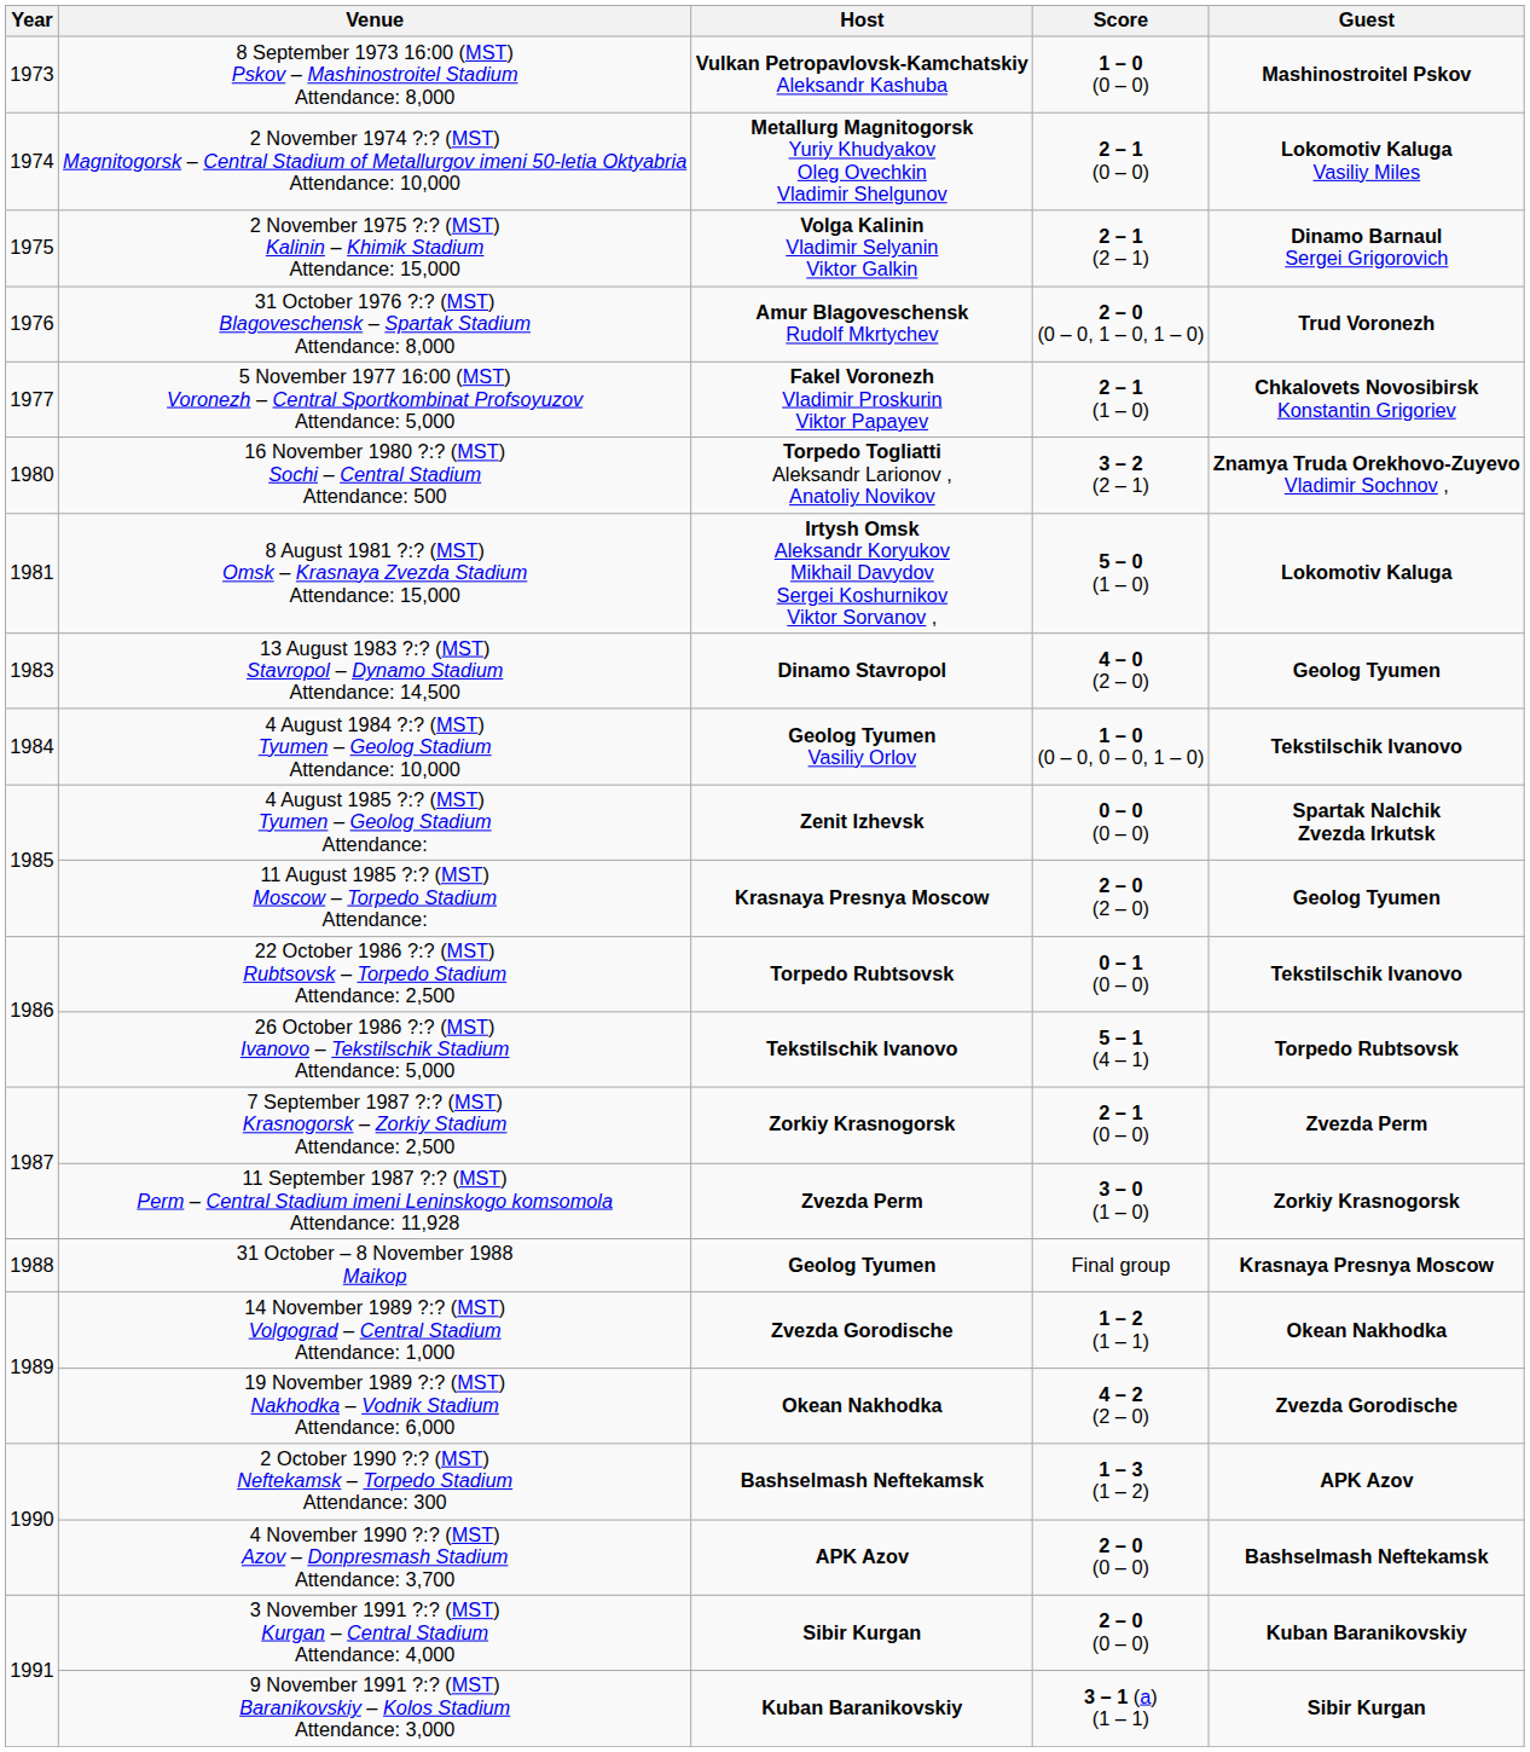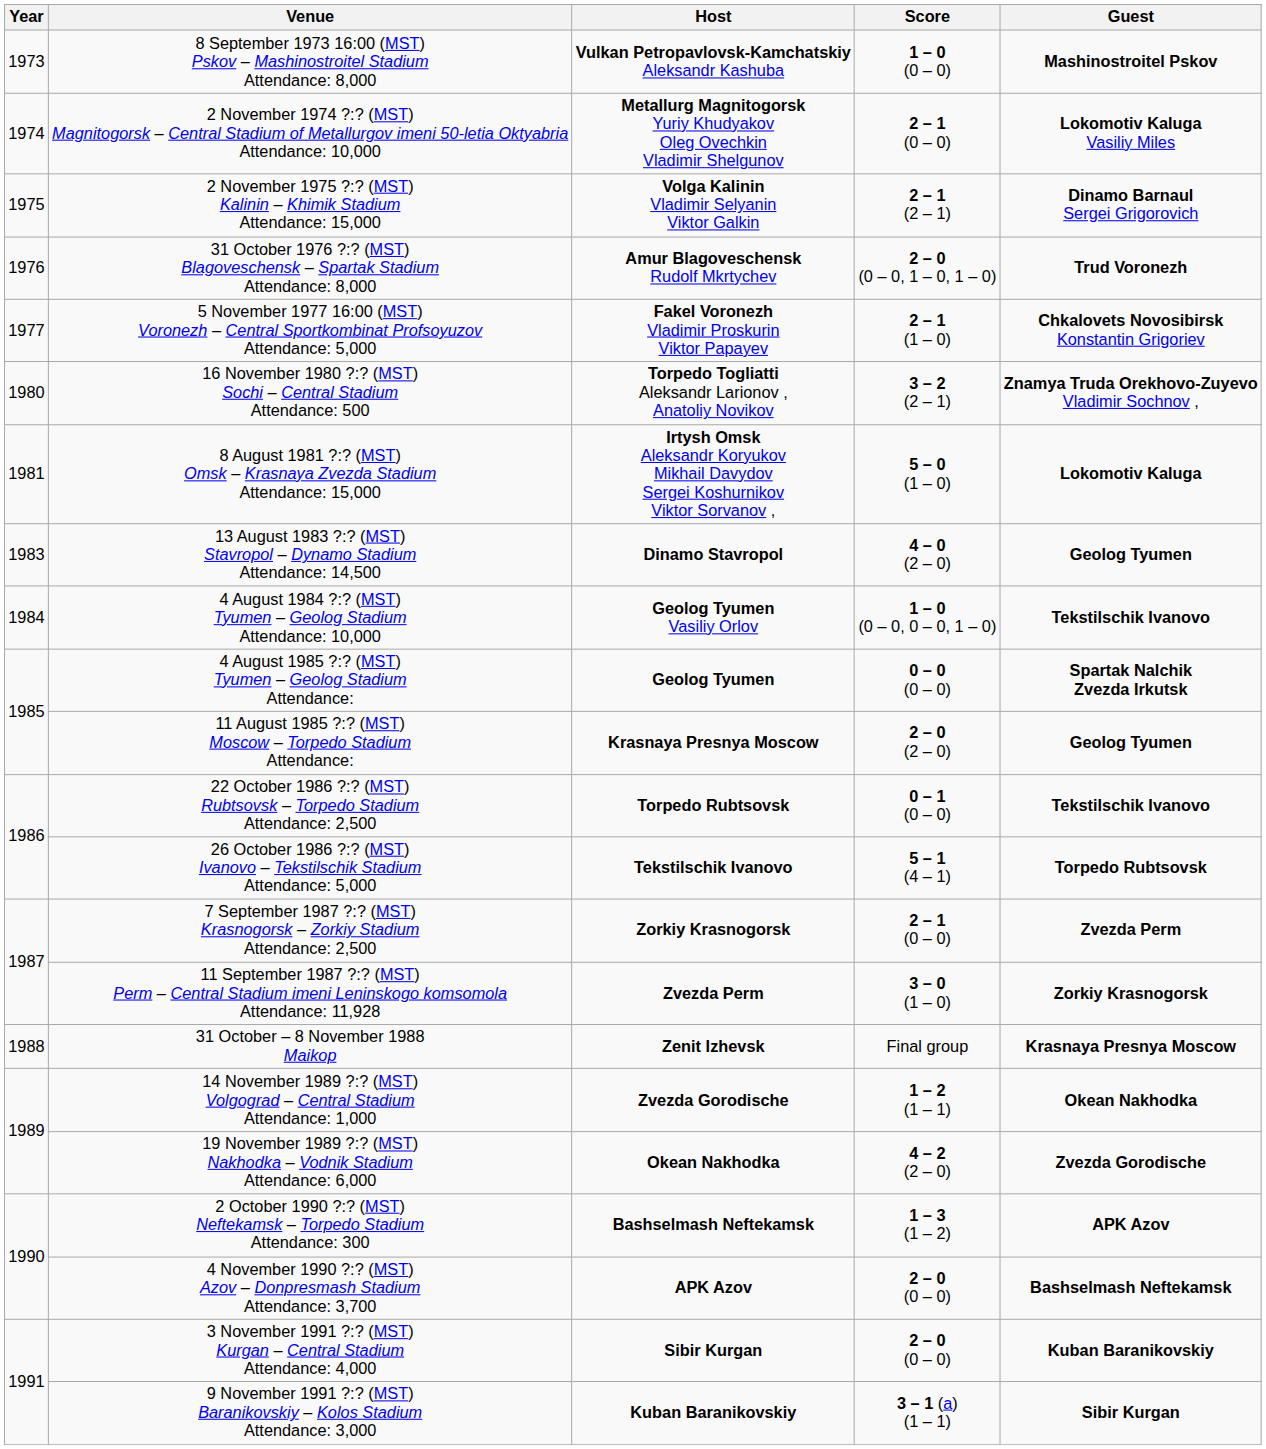4 August 1985 ?:? (MST) Tyumen – Geolog Stadium Attendance: | Host: Zenit Izhevsk -> Geolog Tyumen
31 October – 8 November 1988 Maikop | Host: Geolog Tyumen -> Zenit Izhevsk
